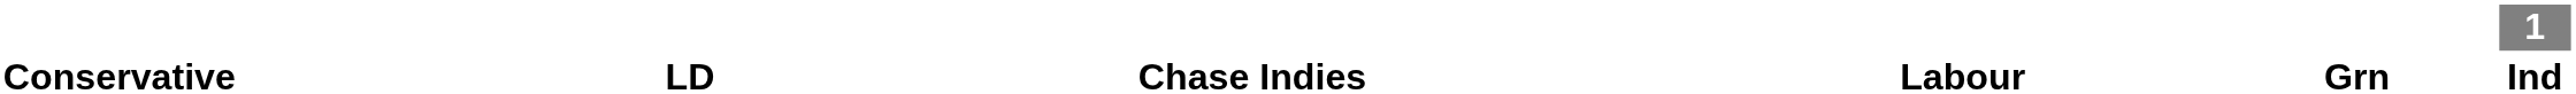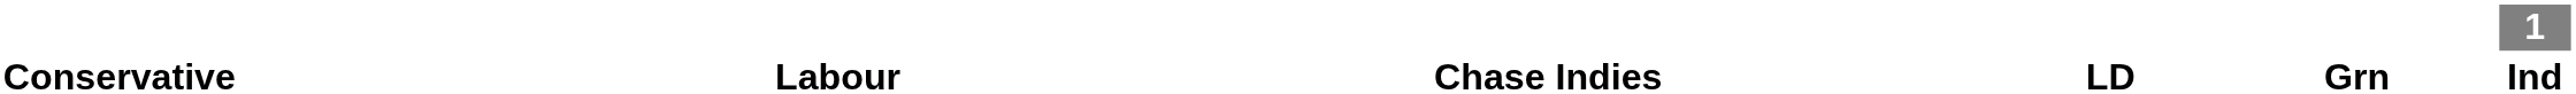columns swapped: 9 <-> 2
